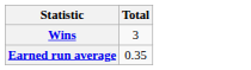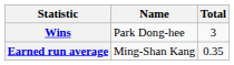+ column: Name | Park Dong-hee | Ming-Shan Kang
